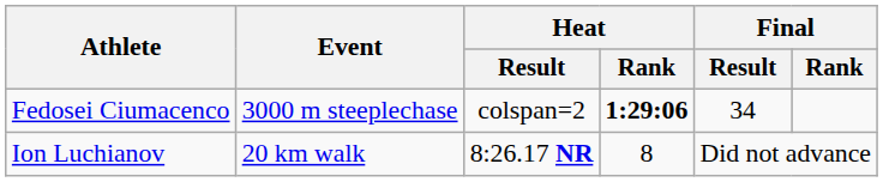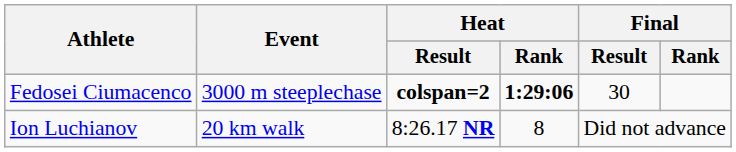Fedosei Ciumacenco | Heat / Result: normal -> bold
Fedosei Ciumacenco | Final / Result: 34 -> 30
